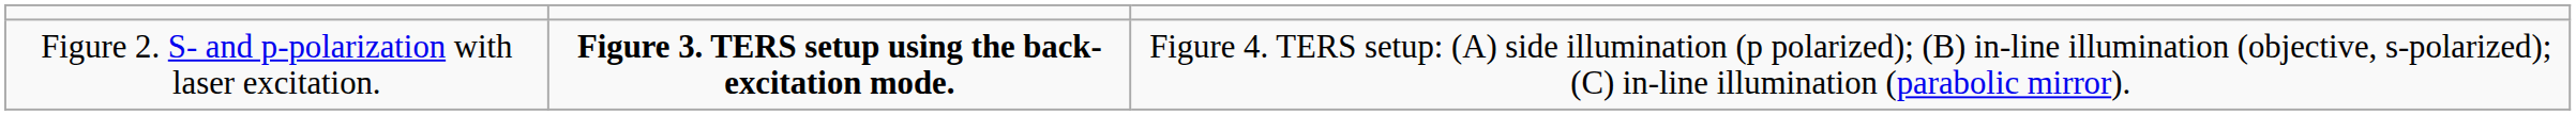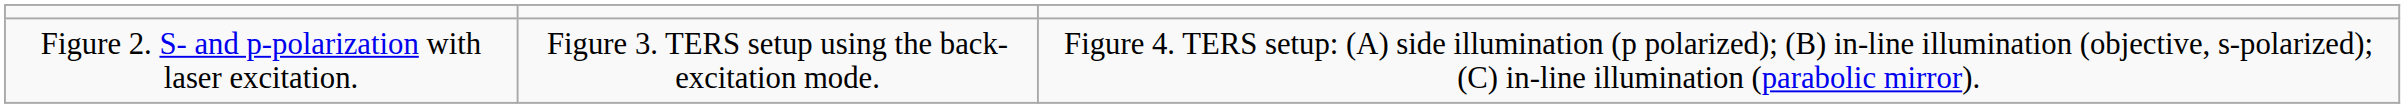Figure 2. S- and p-polarization with laser excitation. | column 2: bold -> normal
